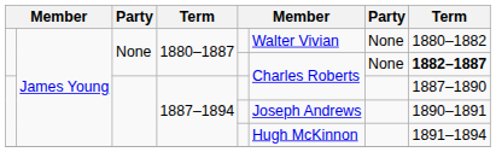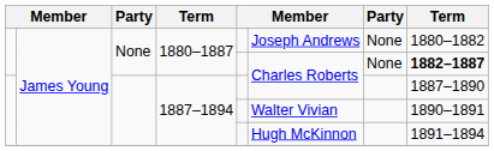row 2 | column 6: Walter Vivian -> Joseph Andrews
row 5 | column 6: Joseph Andrews -> Walter Vivian
